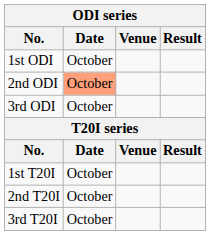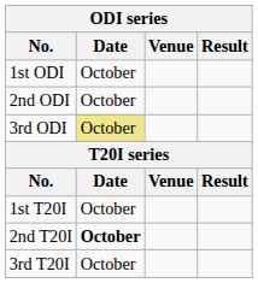2nd ODI | Date: lightsalmon background -> no background
3rd ODI | Date: no background -> khaki background
2nd T20I | Date: normal -> bold
